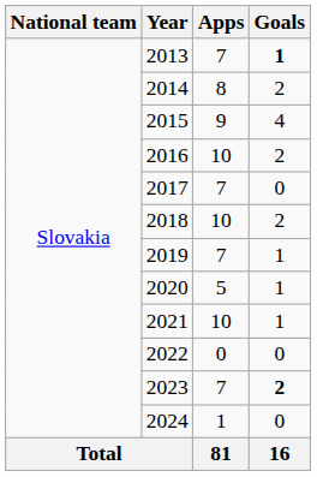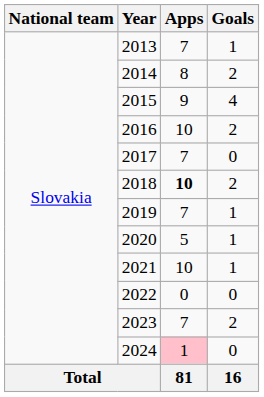2013 | Goals: bold -> normal
2018 | Apps: normal -> bold
2023 | Goals: bold -> normal
2024 | Apps: no background -> pink background
